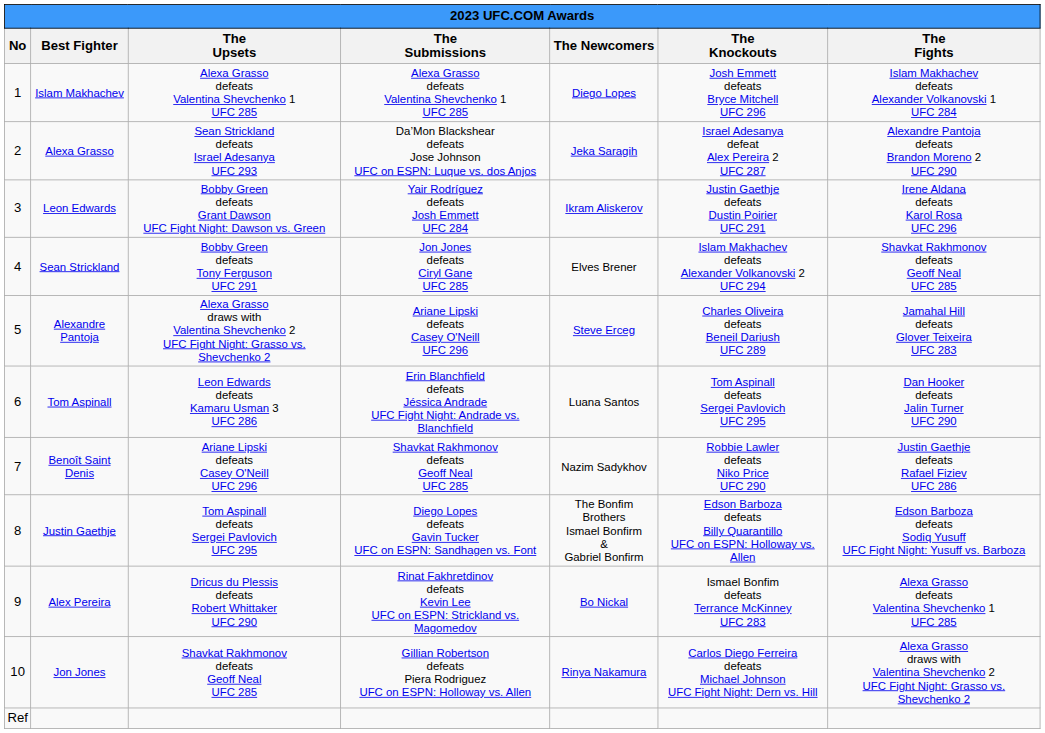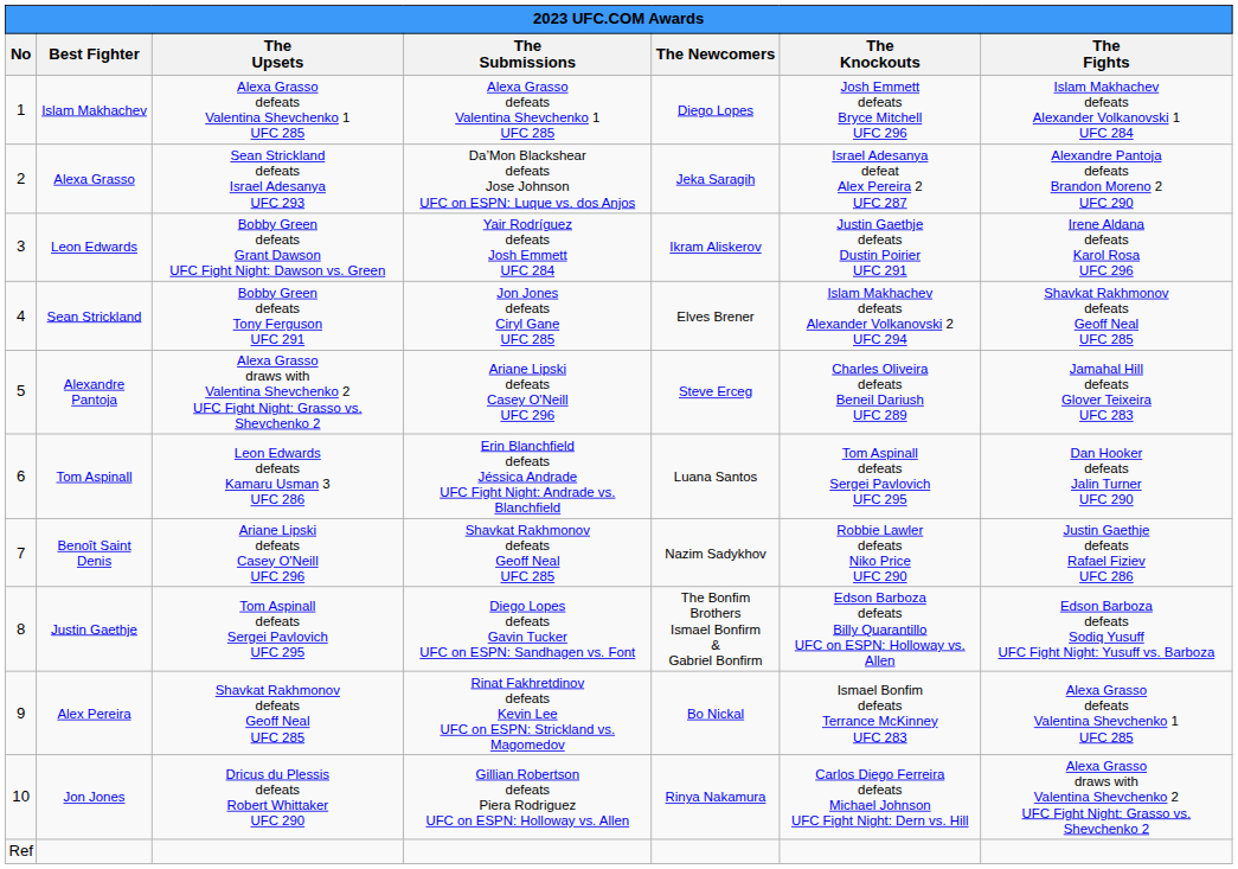Alex Pereira | The Upsets: Dricus du Plessis defeats Robert Whittaker UFC 290 -> Shavkat Rakhmonov defeats Geoff Neal UFC 285
Jon Jones | The Upsets: Shavkat Rakhmonov defeats Geoff Neal UFC 285 -> Dricus du Plessis defeats Robert Whittaker UFC 290
